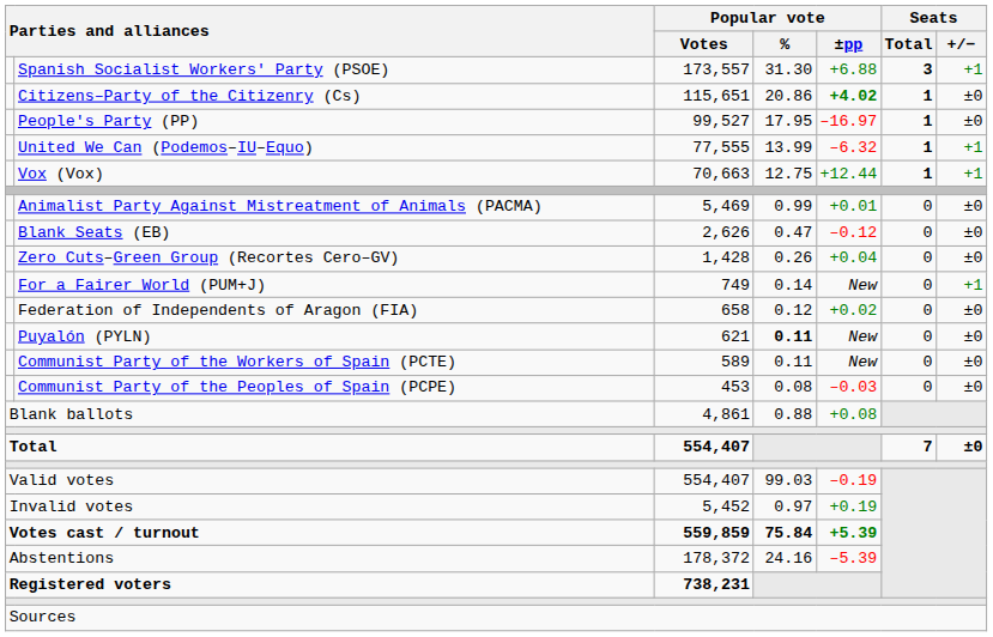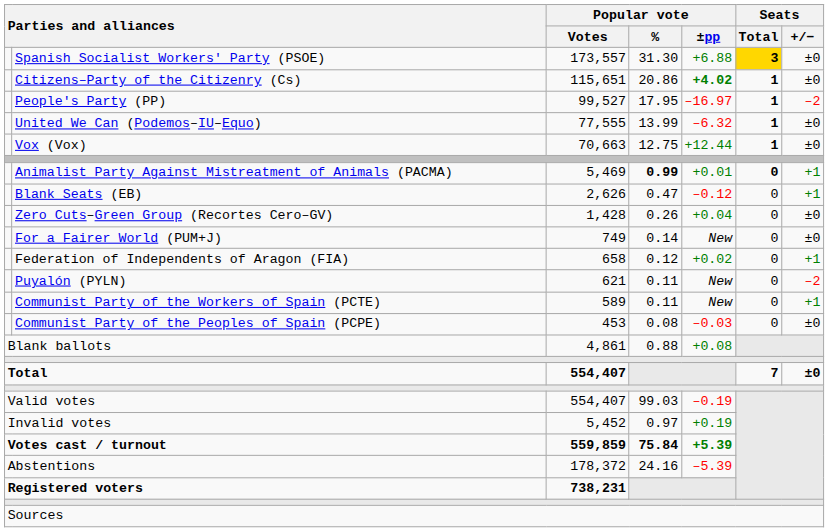Spanish Socialist Workers' Party (PSOE) | Seats / Total: no background -> gold background
Spanish Socialist Workers' Party (PSOE) | Seats / +/−: +1 -> ±0
People's Party (PP) | Seats / +/−: ±0 -> –2
United We Can (Podemos–IU–Equo) | Seats / +/−: +1 -> ±0
Vox (Vox) | Seats / +/−: +1 -> ±0
Animalist Party Against Mistreatment of Animals (PACMA) | Popular vote / %: normal -> bold
Animalist Party Against Mistreatment of Animals (PACMA) | Seats / Total: normal -> bold
Animalist Party Against Mistreatment of Animals (PACMA) | Seats / +/−: ±0 -> +1
Blank Seats (EB) | Seats / +/−: ±0 -> +1
For a Fairer World (PUM+J) | Seats / +/−: +1 -> ±0
Federation of Independents of Aragon (FIA) | Seats / +/−: ±0 -> +1
Puyalón (PYLN) | Popular vote / %: bold -> normal
Puyalón (PYLN) | Seats / +/−: ±0 -> –2
Communist Party of the Workers of Spain (PCTE) | Seats / +/−: ±0 -> +1
